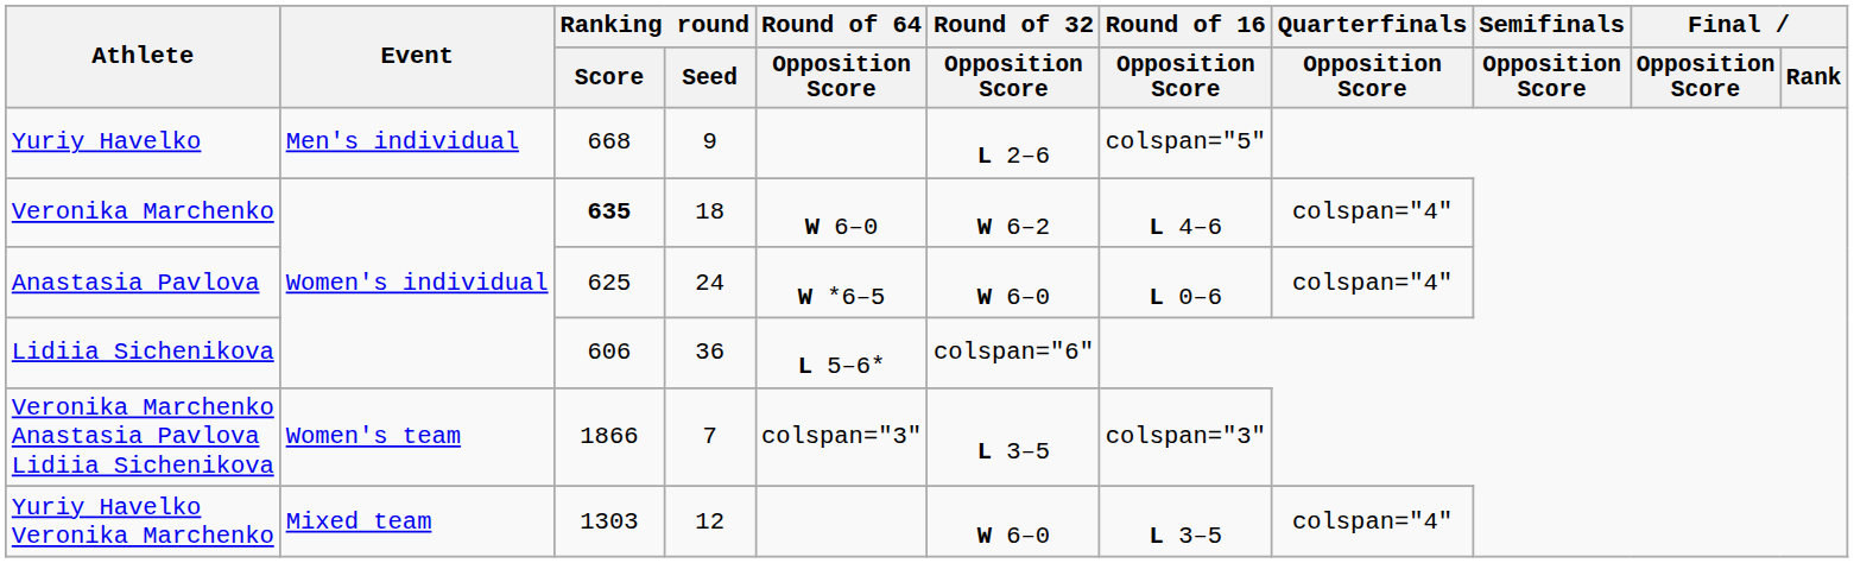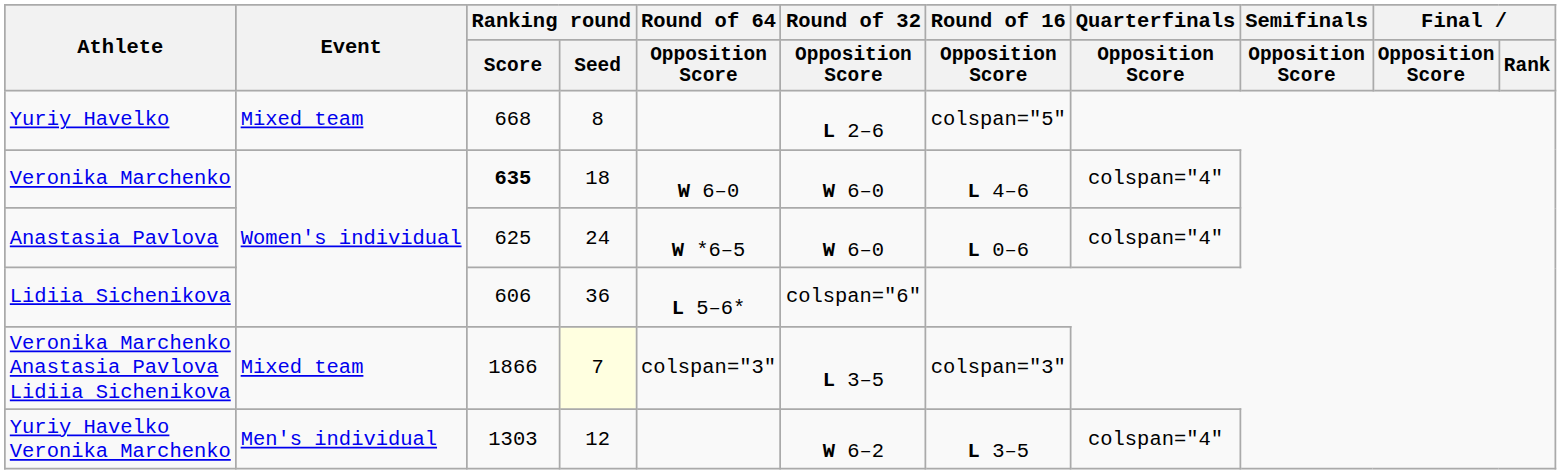Yuriy Havelko | Event: Men's individual -> Mixed team
Yuriy Havelko | Ranking round / Seed: 9 -> 8
Veronika Marchenko | Round of 32 / Opposition Score: W 6–2 -> W 6–0
Veronika Marchenko Anastasia Pavlova Lidiia Sichenikova | Event: Women's team -> Mixed team
Veronika Marchenko Anastasia Pavlova Lidiia Sichenikova | Ranking round / Seed: no background -> lightyellow background
Yuriy Havelko Veronika Marchenko | Event: Mixed team -> Men's individual
Yuriy Havelko Veronika Marchenko | Round of 32 / Opposition Score: W 6–0 -> W 6–2
